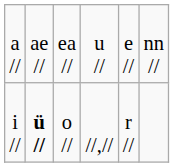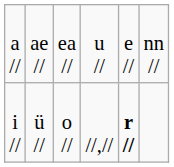i // | column 2: bold -> normal
i // | column 5: normal -> bold
